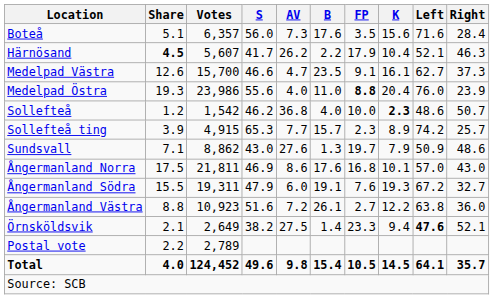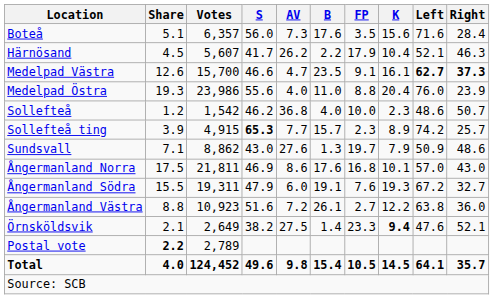Härnösand | Share: bold -> normal
Medelpad Västra | Left: normal -> bold
Medelpad Västra | Right: normal -> bold
Medelpad Östra | FP: bold -> normal
Sollefteå | K: bold -> normal
Sollefteå ting | S: normal -> bold
Örnsköldsvik | K: normal -> bold
Örnsköldsvik | Left: bold -> normal
Postal vote | Share: normal -> bold
